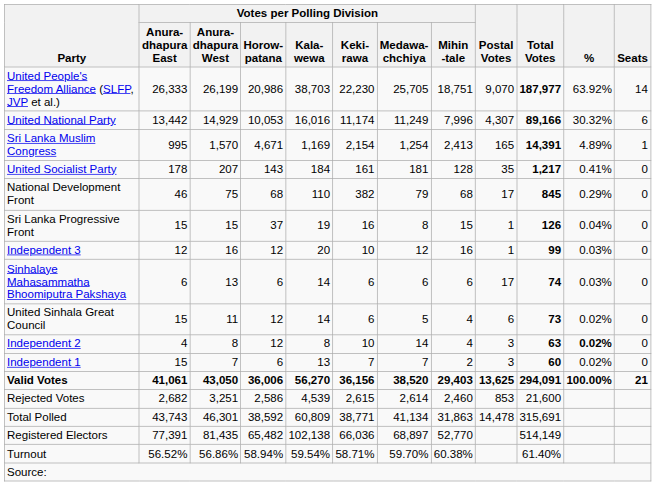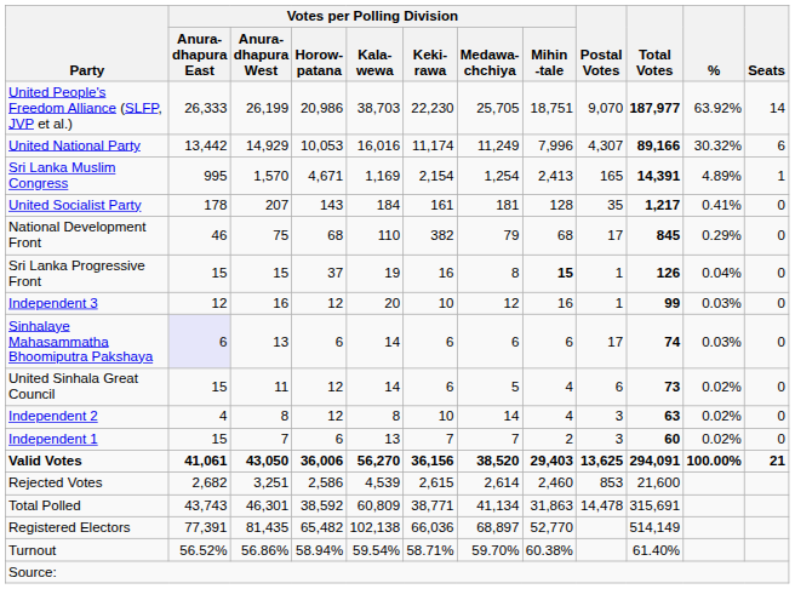Sri Lanka Progressive Front | Votes per Polling Division / Mihin -tale: normal -> bold
Sinhalaye Mahasammatha Bhoomiputra Pakshaya | Votes per Polling Division / Anura- dhapura East: no background -> lavender background
Independent 2 | %: bold -> normal
